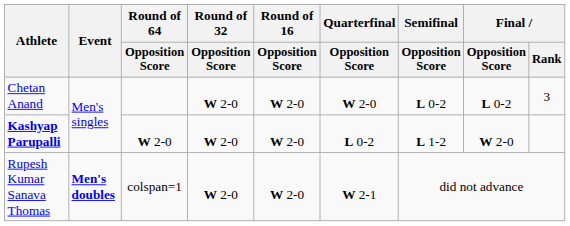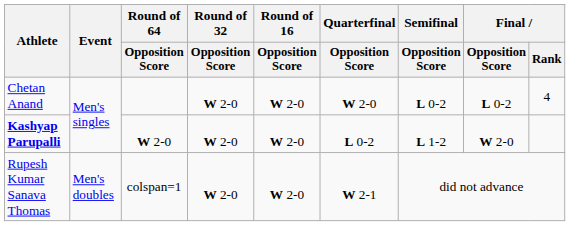Chetan Anand | Final / Rank: 3 -> 4
Rupesh Kumar Sanava Thomas | Event: bold -> normal
